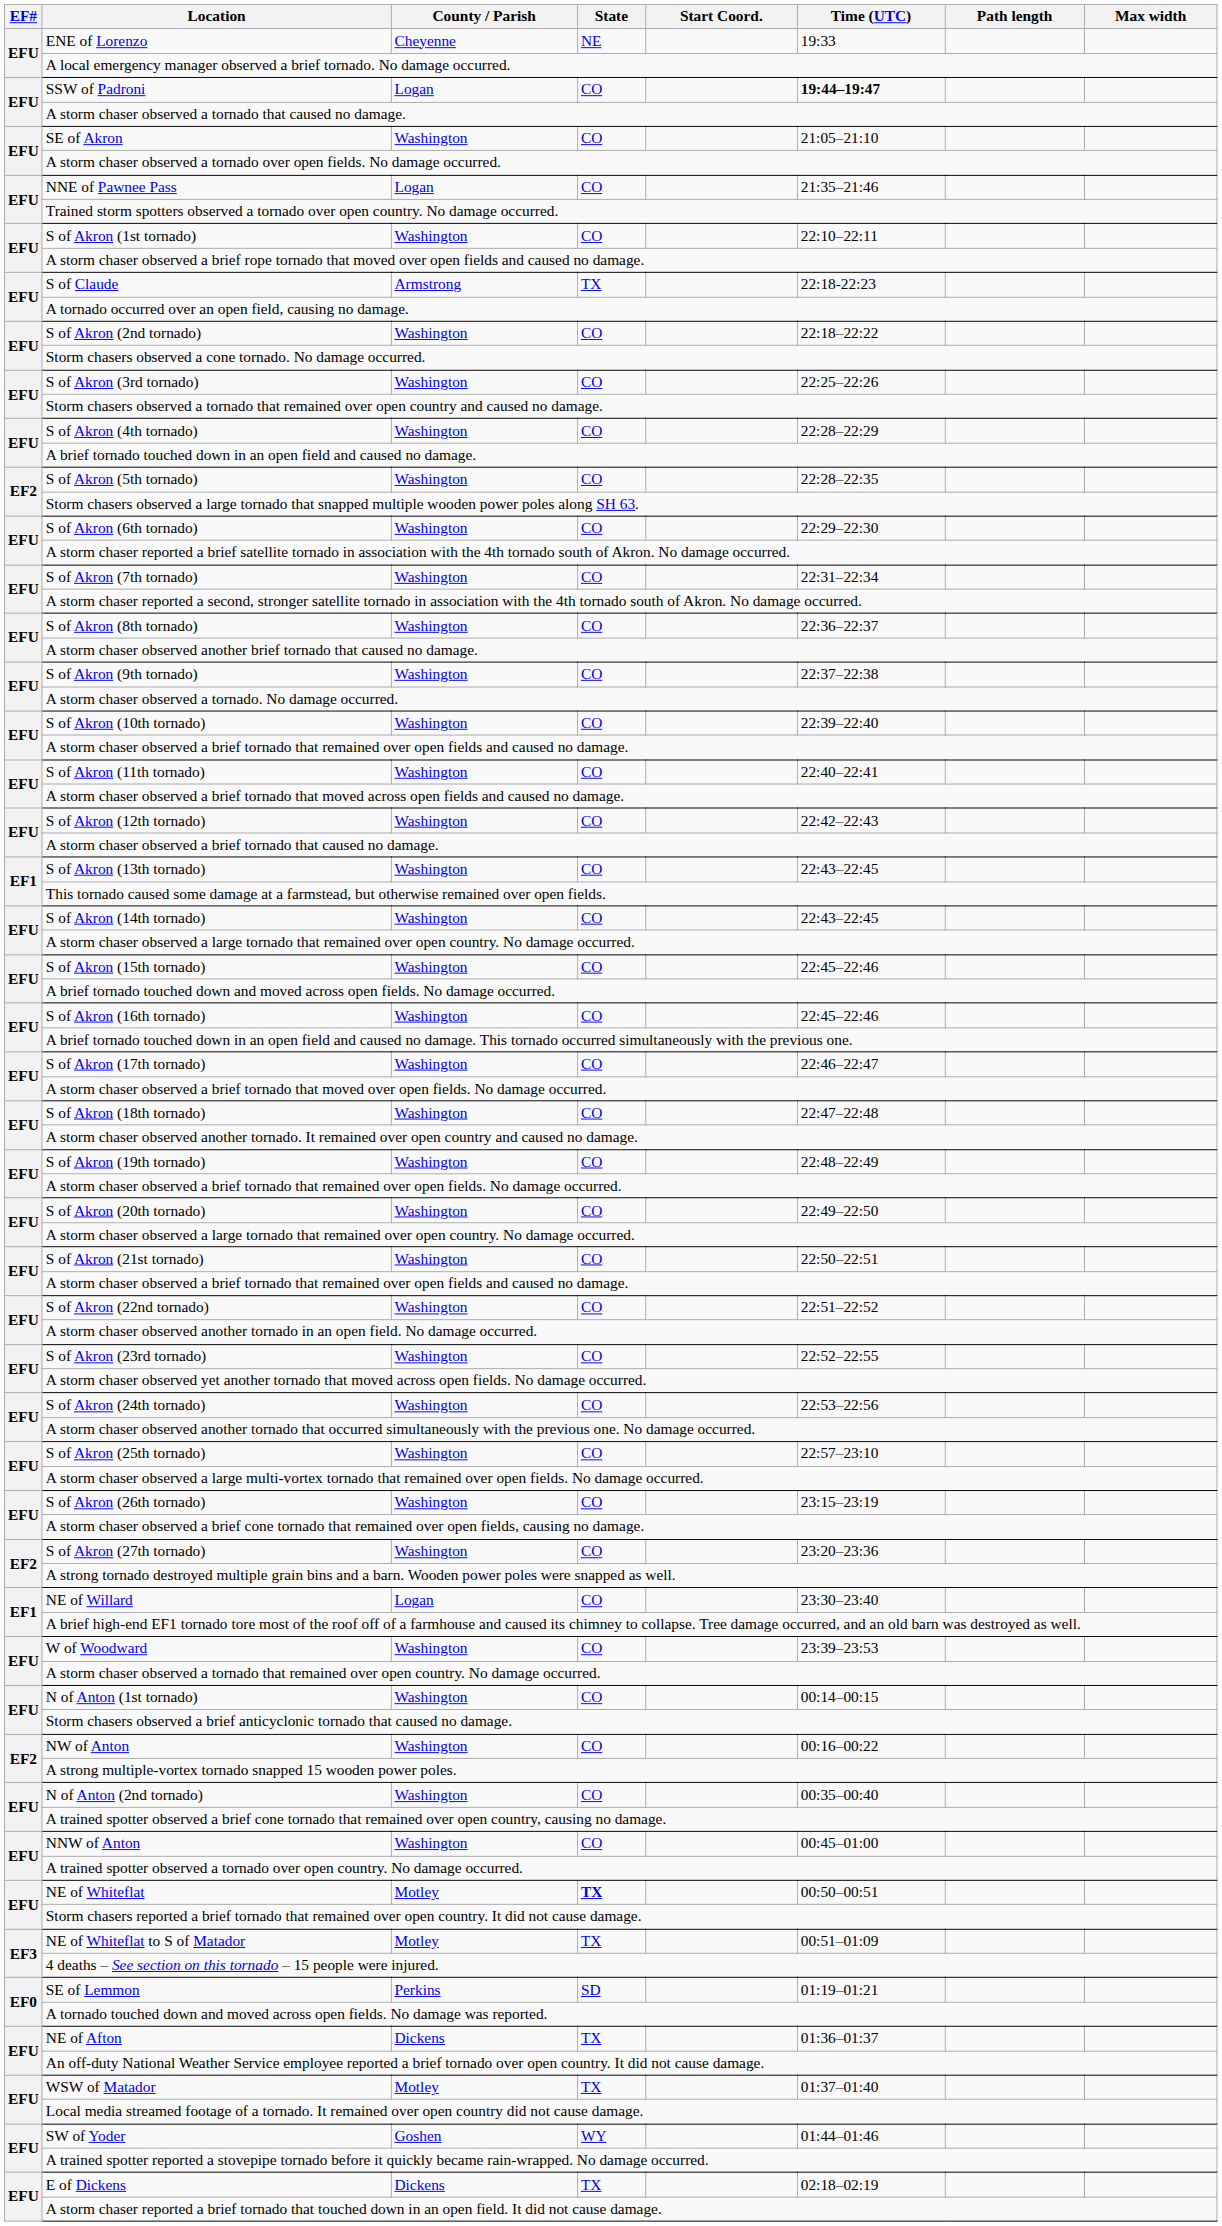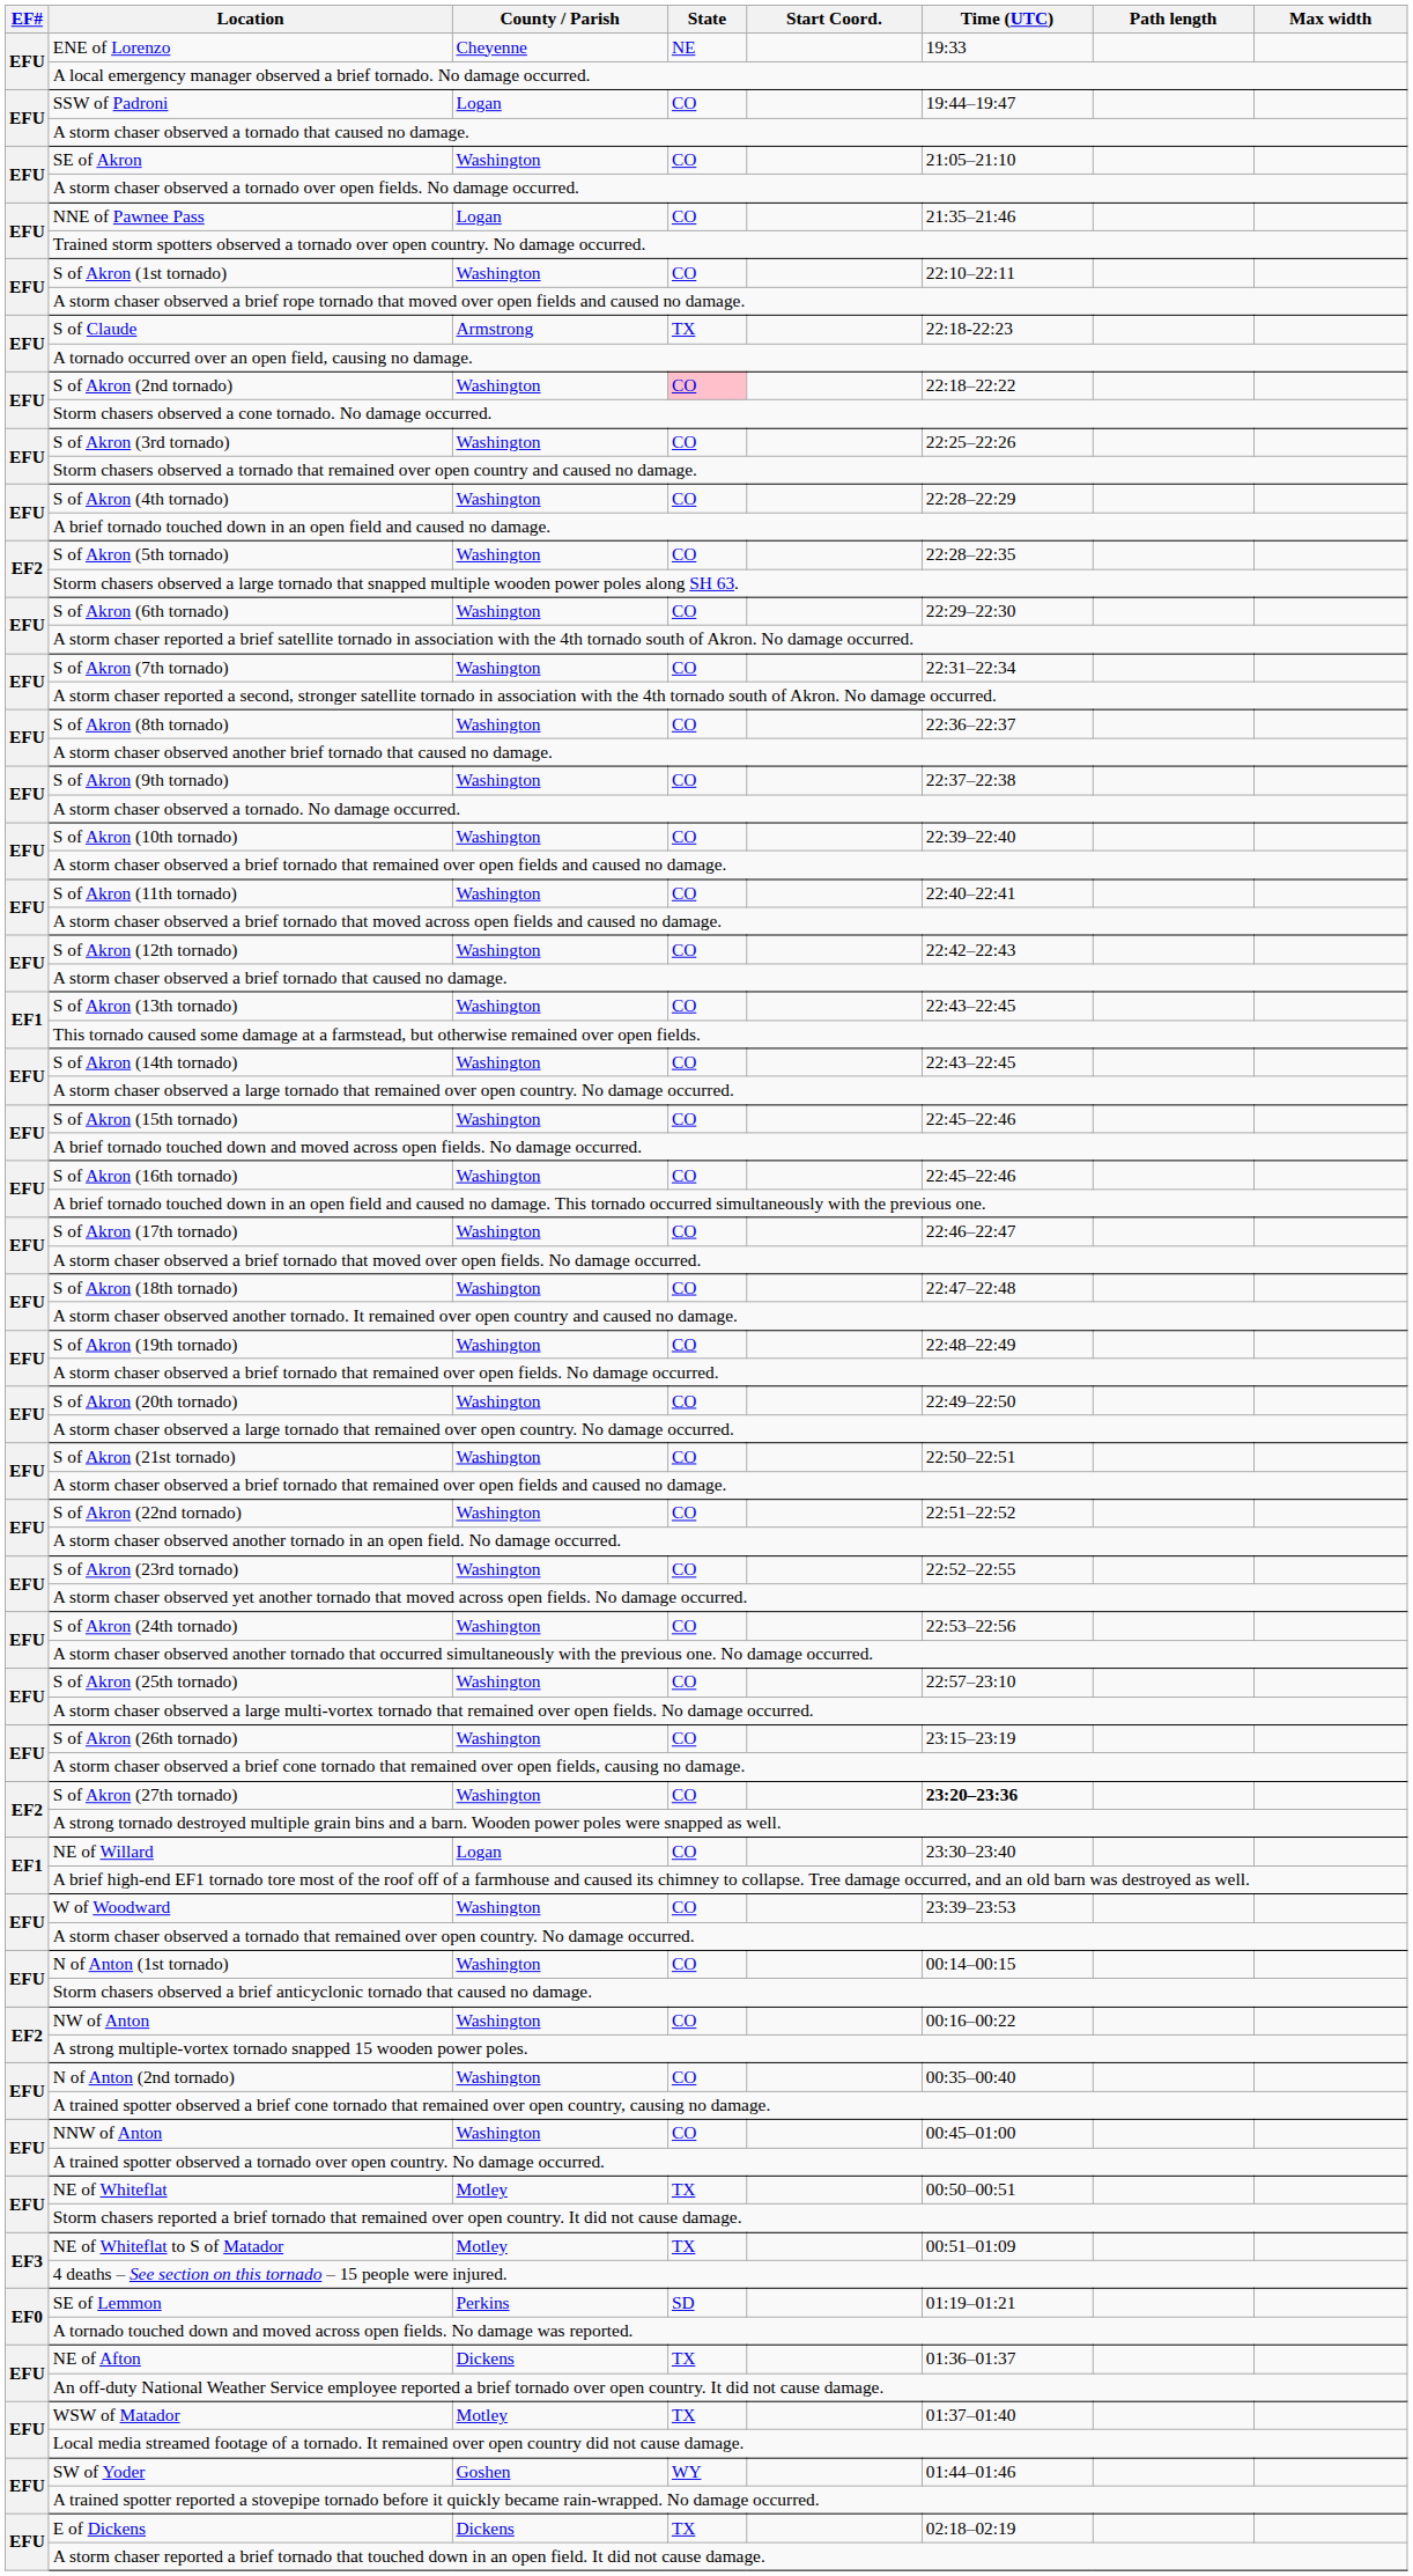SSW of Padroni | Time (UTC): bold -> normal
S of Akron (2nd tornado) | State: no background -> pink background
S of Akron (27th tornado) | Time (UTC): normal -> bold
NE of Whiteflat | State: bold -> normal
